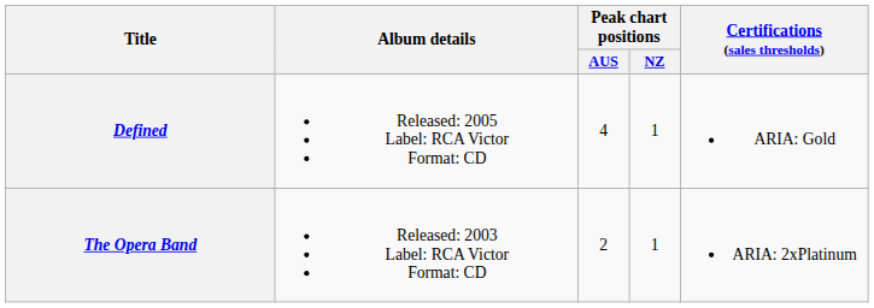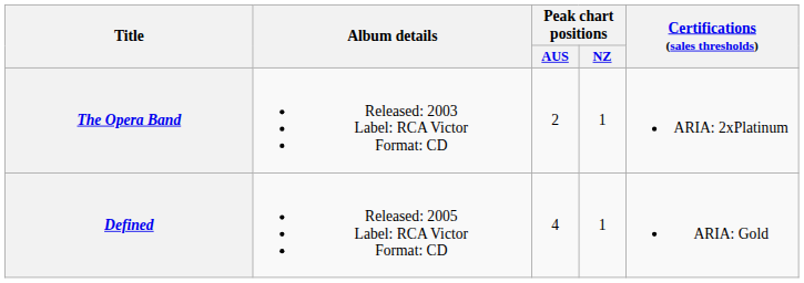rows swapped: The Opera Band <-> Defined
